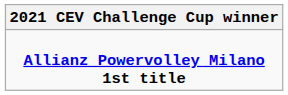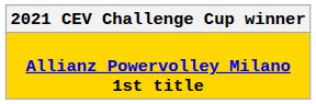row 2 | column 1: no background -> gold background
